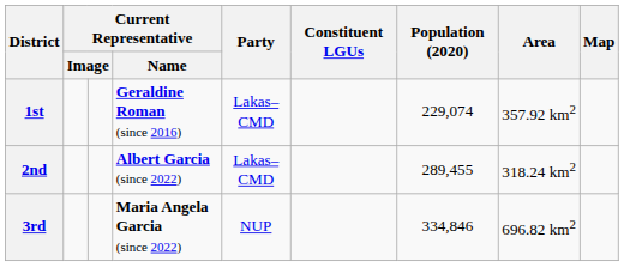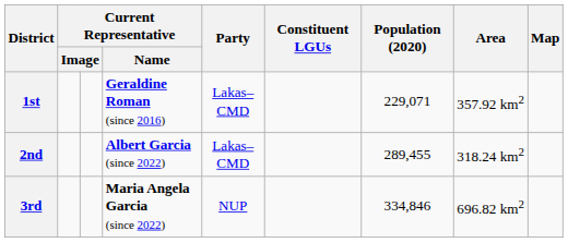1st | Population (2020): 229,074 -> 229,071
